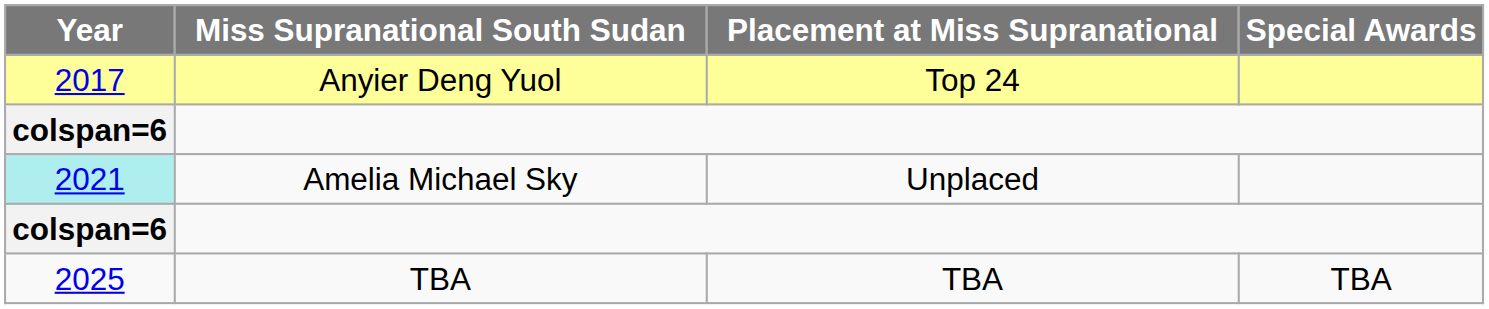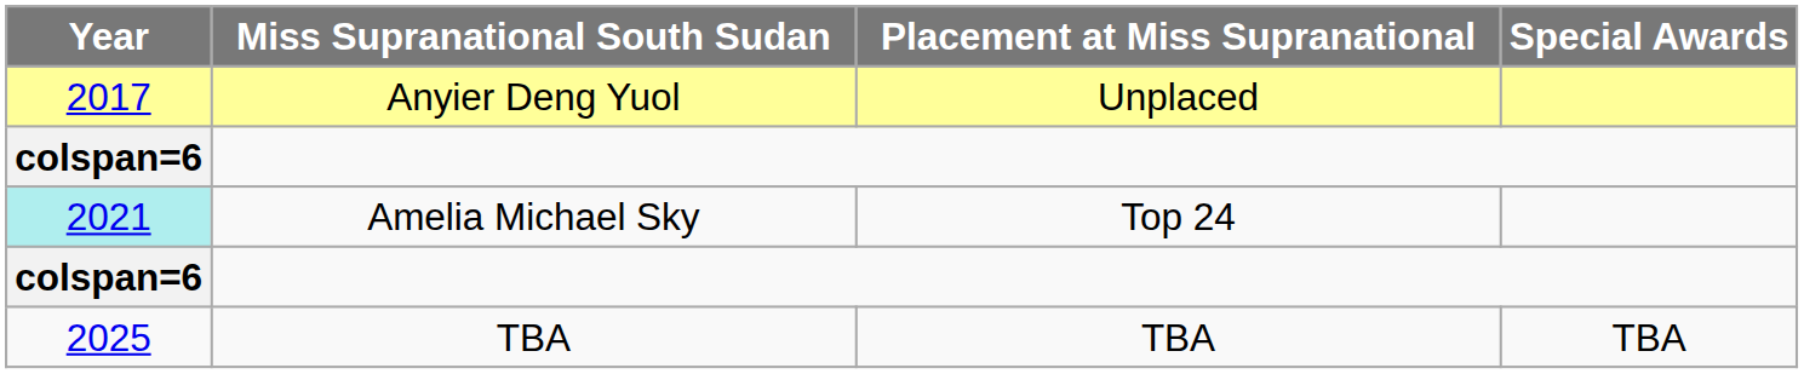Anyier Deng Yuol | Placement at Miss Supranational: Top 24 -> Unplaced
Amelia Michael Sky | Placement at Miss Supranational: Unplaced -> Top 24
